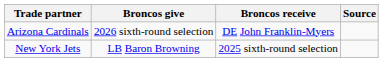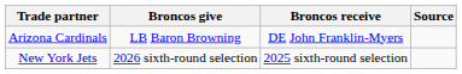Arizona Cardinals | Broncos give: 2026 sixth-round selection -> LB Baron Browning
New York Jets | Broncos give: LB Baron Browning -> 2026 sixth-round selection
